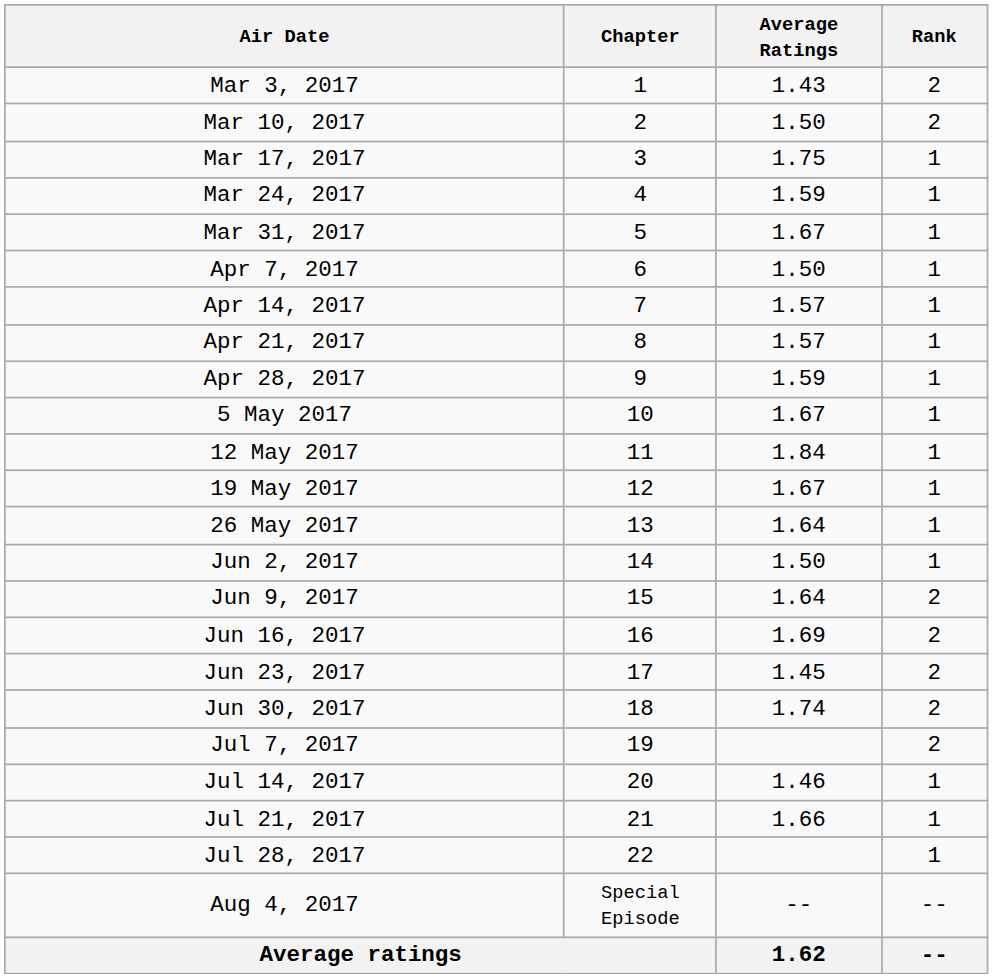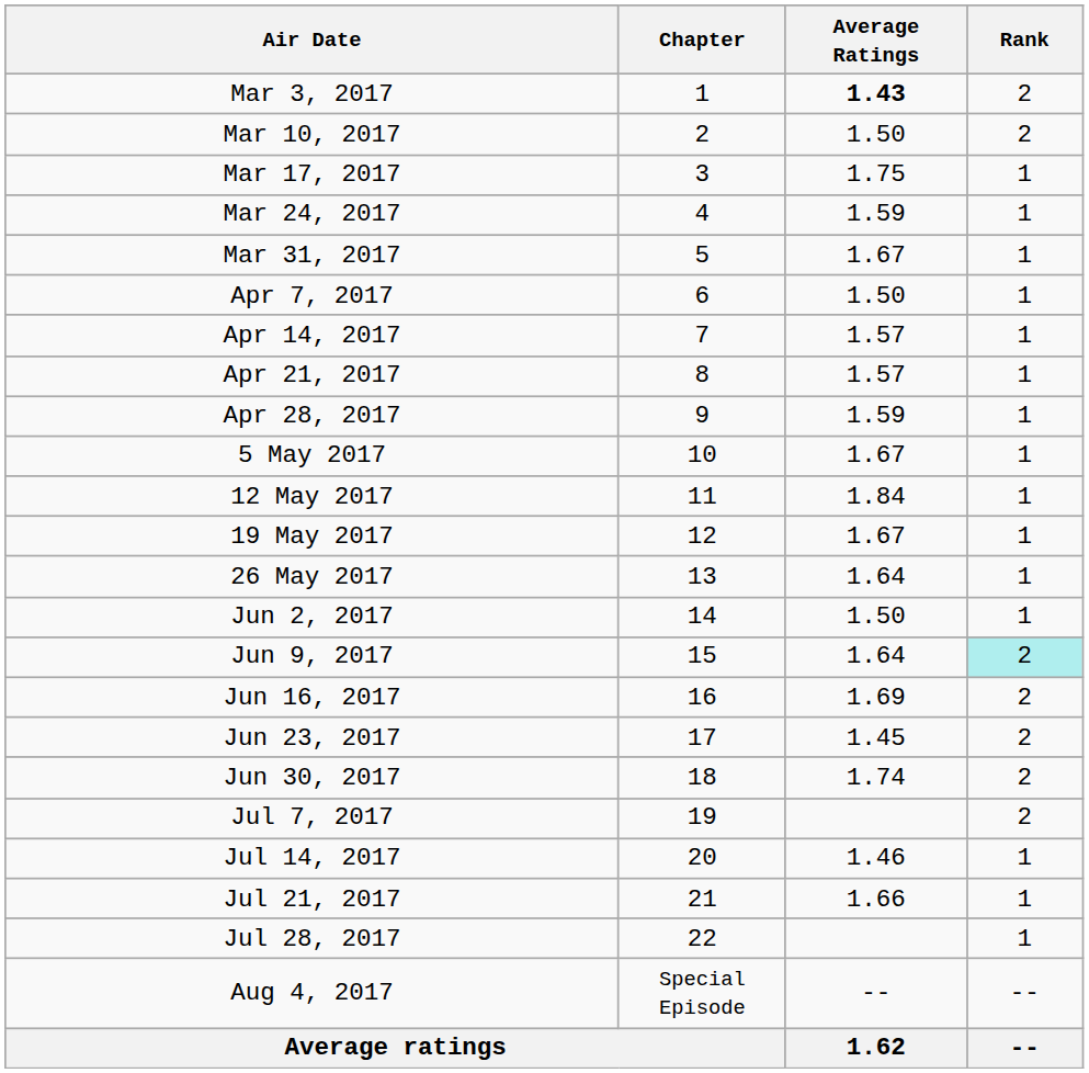Mar 3, 2017 | Average Ratings: normal -> bold
Jun 9, 2017 | Rank: no background -> paleturquoise background
